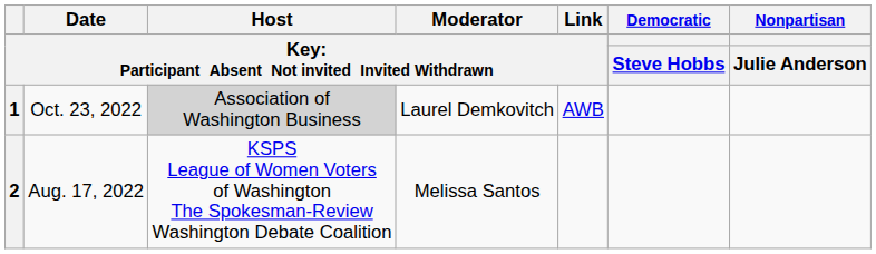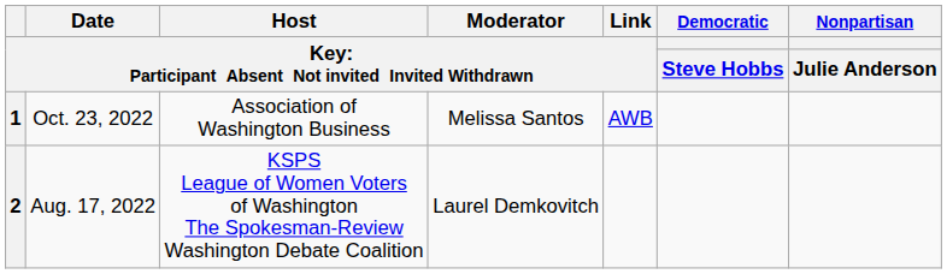1 | column 3: lightgrey background -> no background
1 | column 4: Laurel Demkovitch -> Melissa Santos
2 | column 4: Melissa Santos -> Laurel Demkovitch
